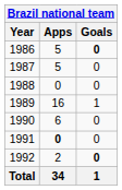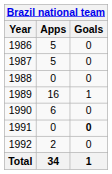1986 | Goals: bold -> normal
1991 | Apps: bold -> normal
1991 | Goals: normal -> bold
1992 | Goals: bold -> normal
